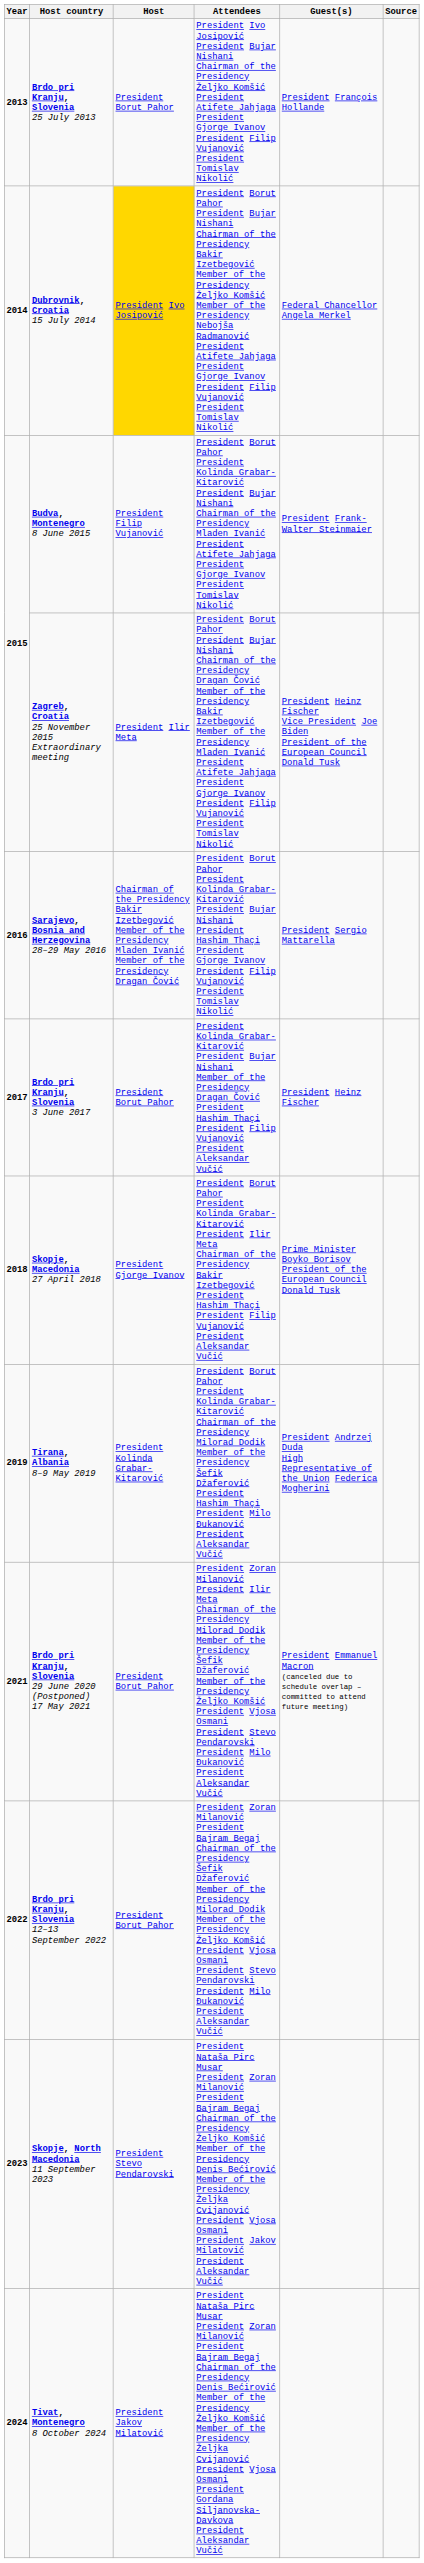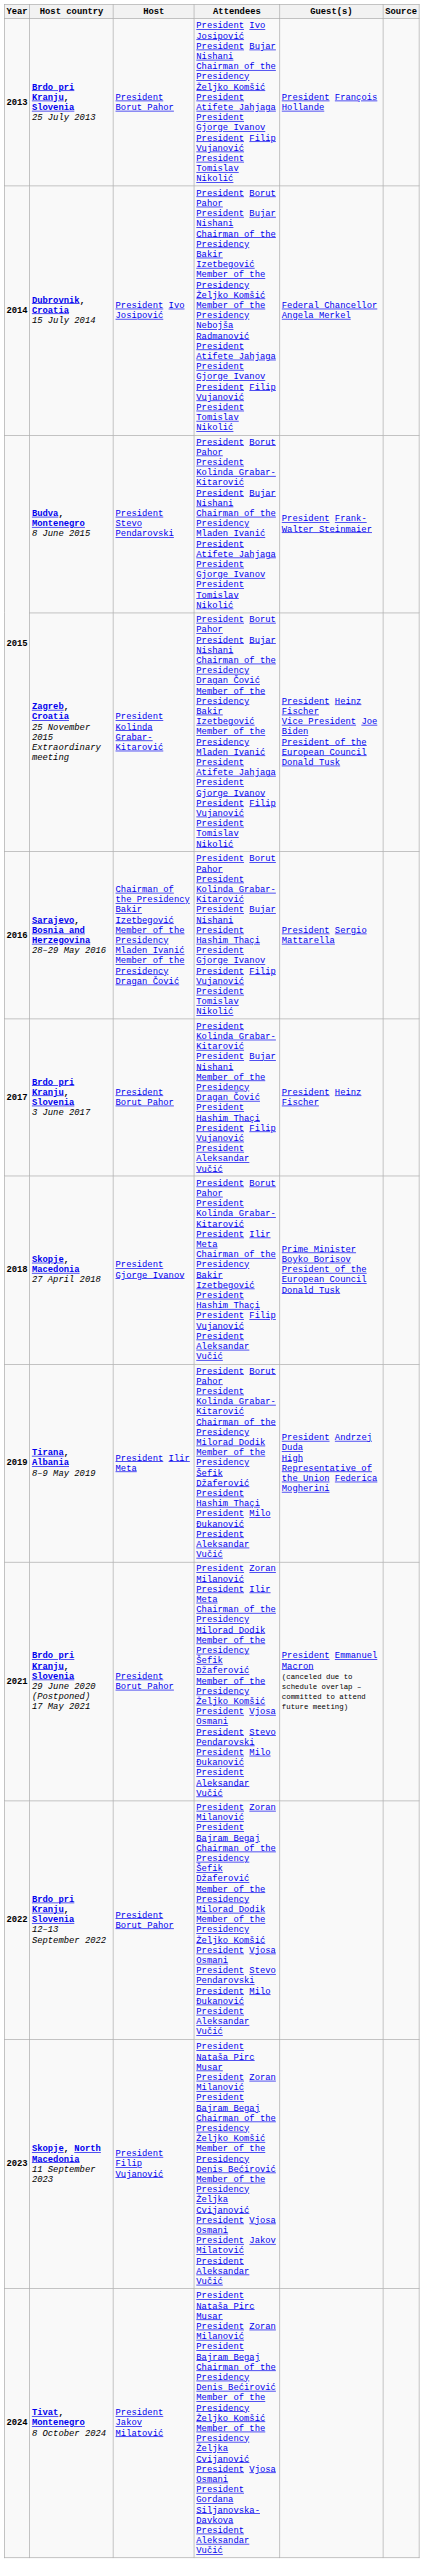Dubrovnik, Croatia 15 July 2014 | Host: gold background -> no background
Budva, Montenegro 8 June 2015 | Host: President Filip Vujanović -> President Stevo Pendarovski
Zagreb, Croatia 25 November 2015 Extraordinary meeting | Host: President Ilir Meta -> President Kolinda Grabar-Kitarović
Tirana, Albania 8–9 May 2019 | Host: President Kolinda Grabar-Kitarović -> President Ilir Meta
Skopje, North Macedonia 11 September 2023 | Host: President Stevo Pendarovski -> President Filip Vujanović
